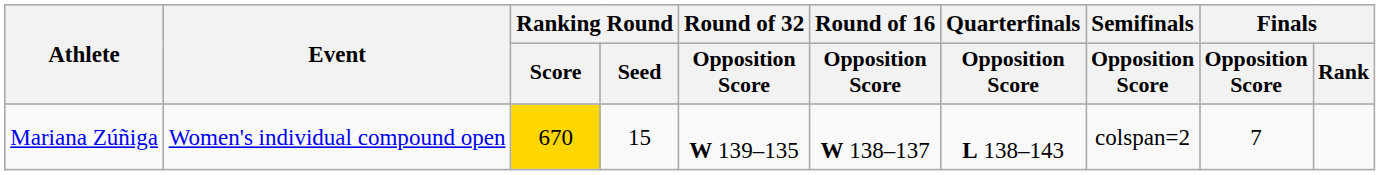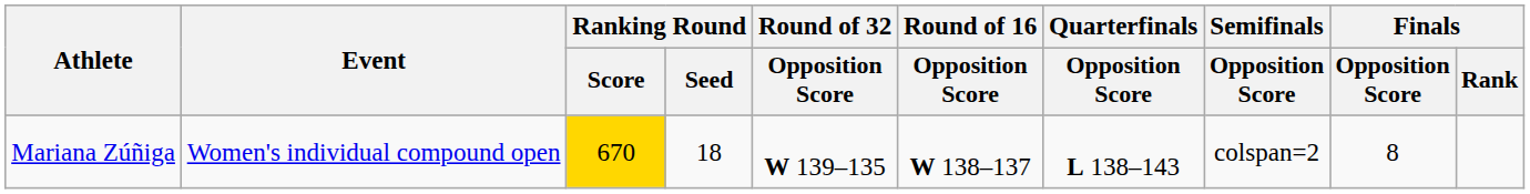Mariana Zúñiga | Ranking Round / Seed: 15 -> 18
Mariana Zúñiga | Finals / Opposition Score: 7 -> 8
